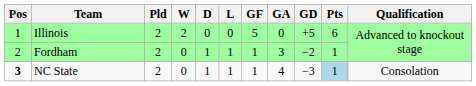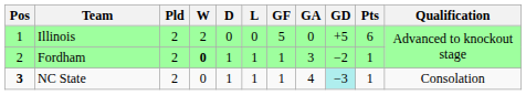Fordham | W: normal -> bold
NC State | GD: no background -> paleturquoise background
NC State | Pts: lightblue background -> no background
